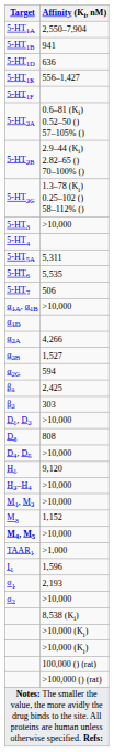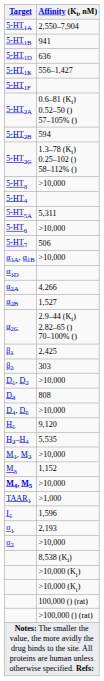row 8 | Affinity (Ki, nM): 2.9–44 (Ki) 2.82–65 () 70–100% () -> 594
row 13 | Affinity (Ki, nM): 5,535 -> >10,000
row 19 | Affinity (Ki, nM): 594 -> 2.9–44 (Ki) 2.82–65 () 70–100% ()
row 26 | Affinity (Ki, nM): >10,000 -> 5,535
